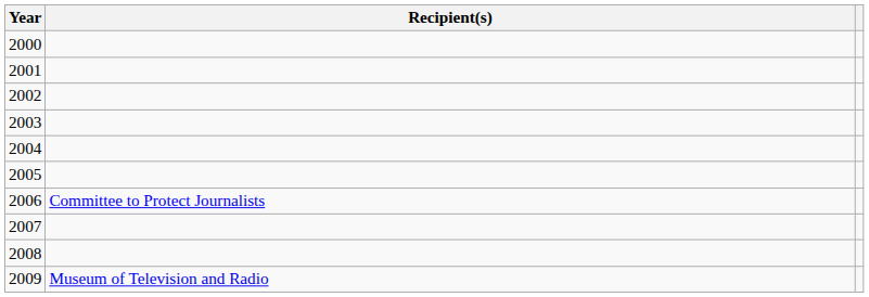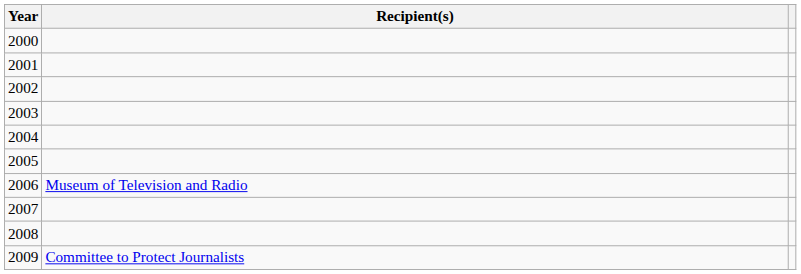2006 | Recipient(s): Committee to Protect Journalists -> Museum of Television and Radio
2009 | Recipient(s): Museum of Television and Radio -> Committee to Protect Journalists
